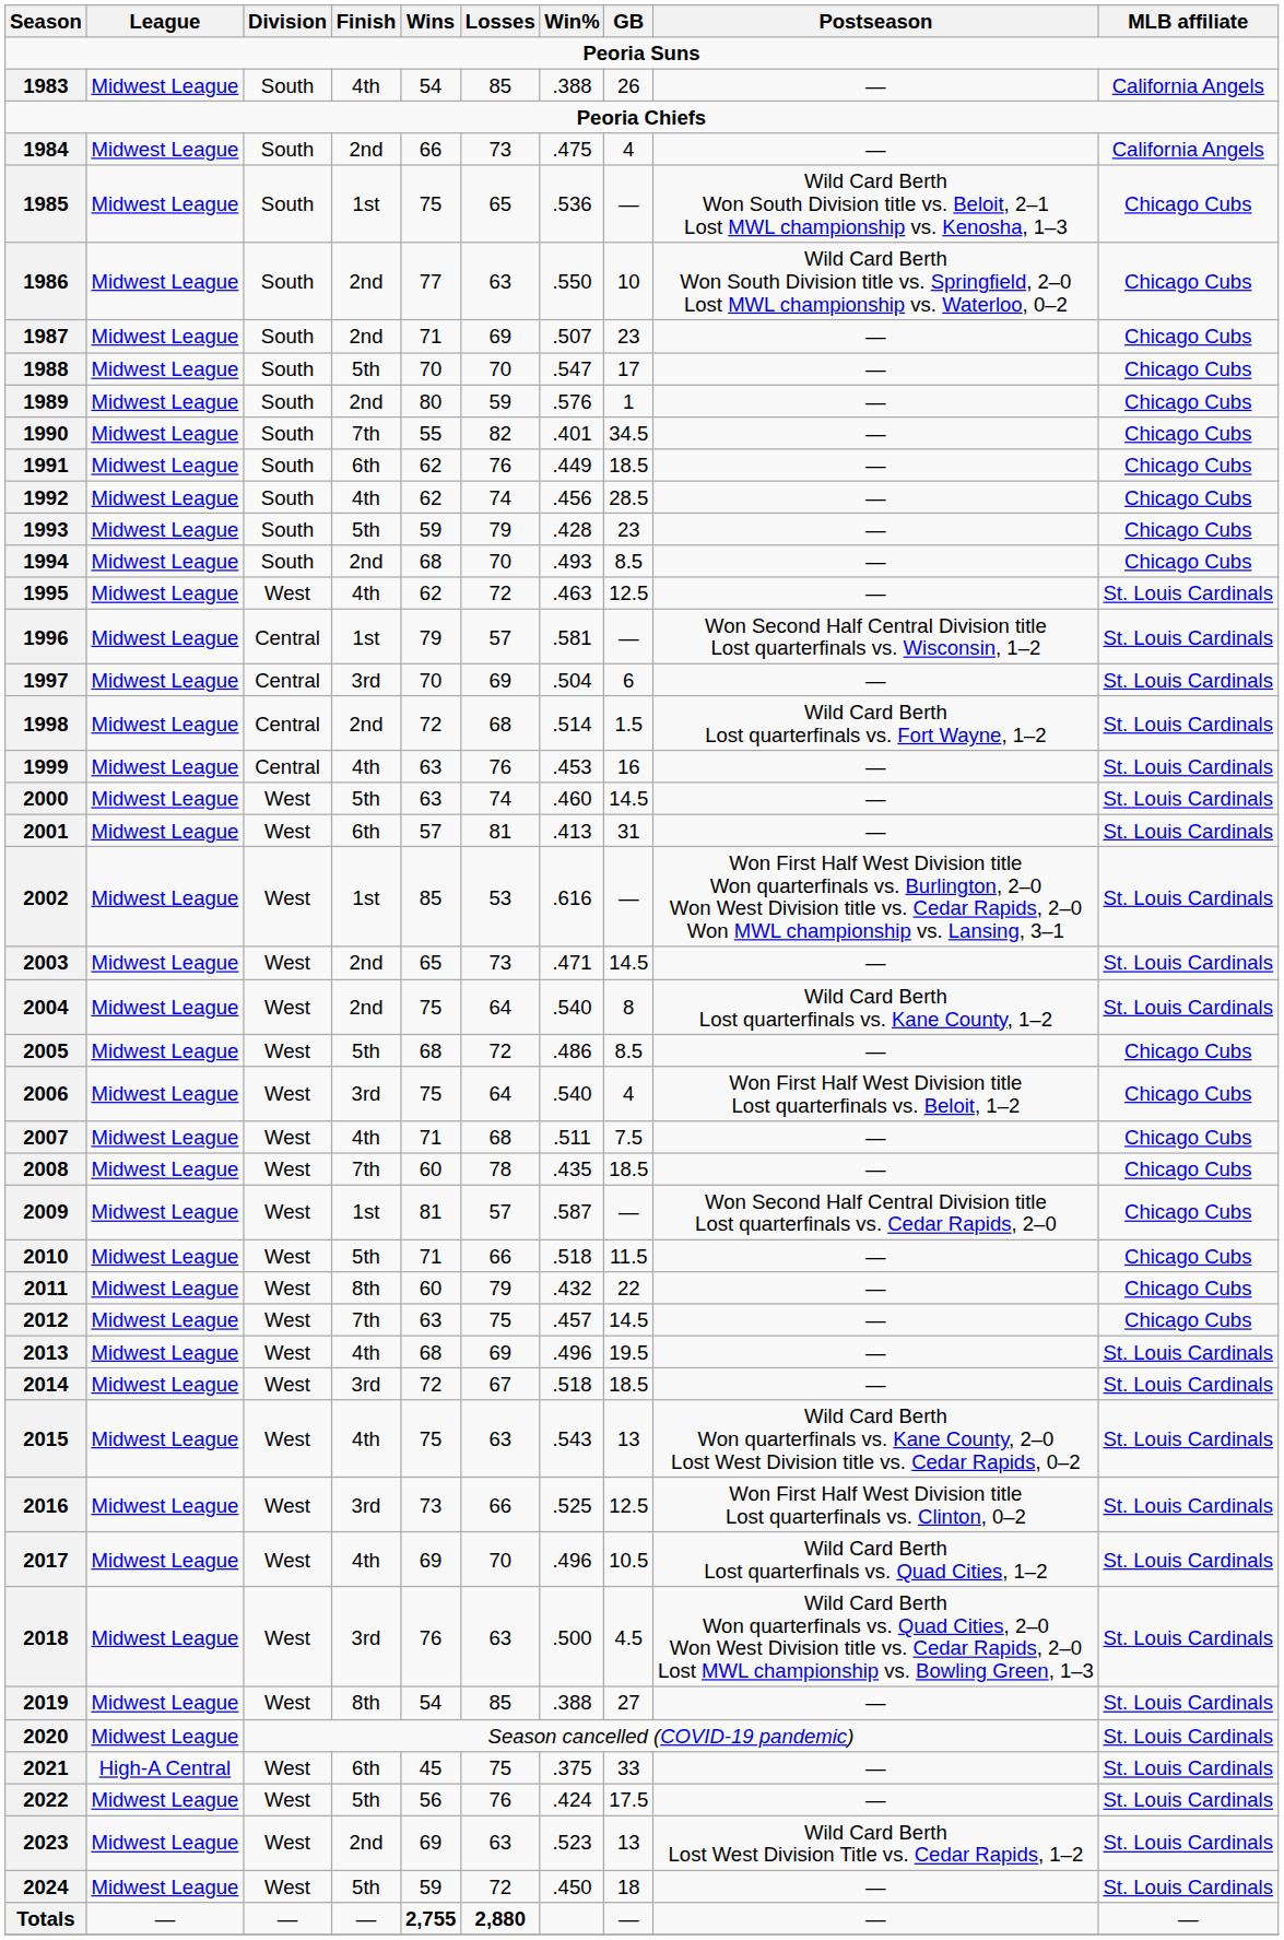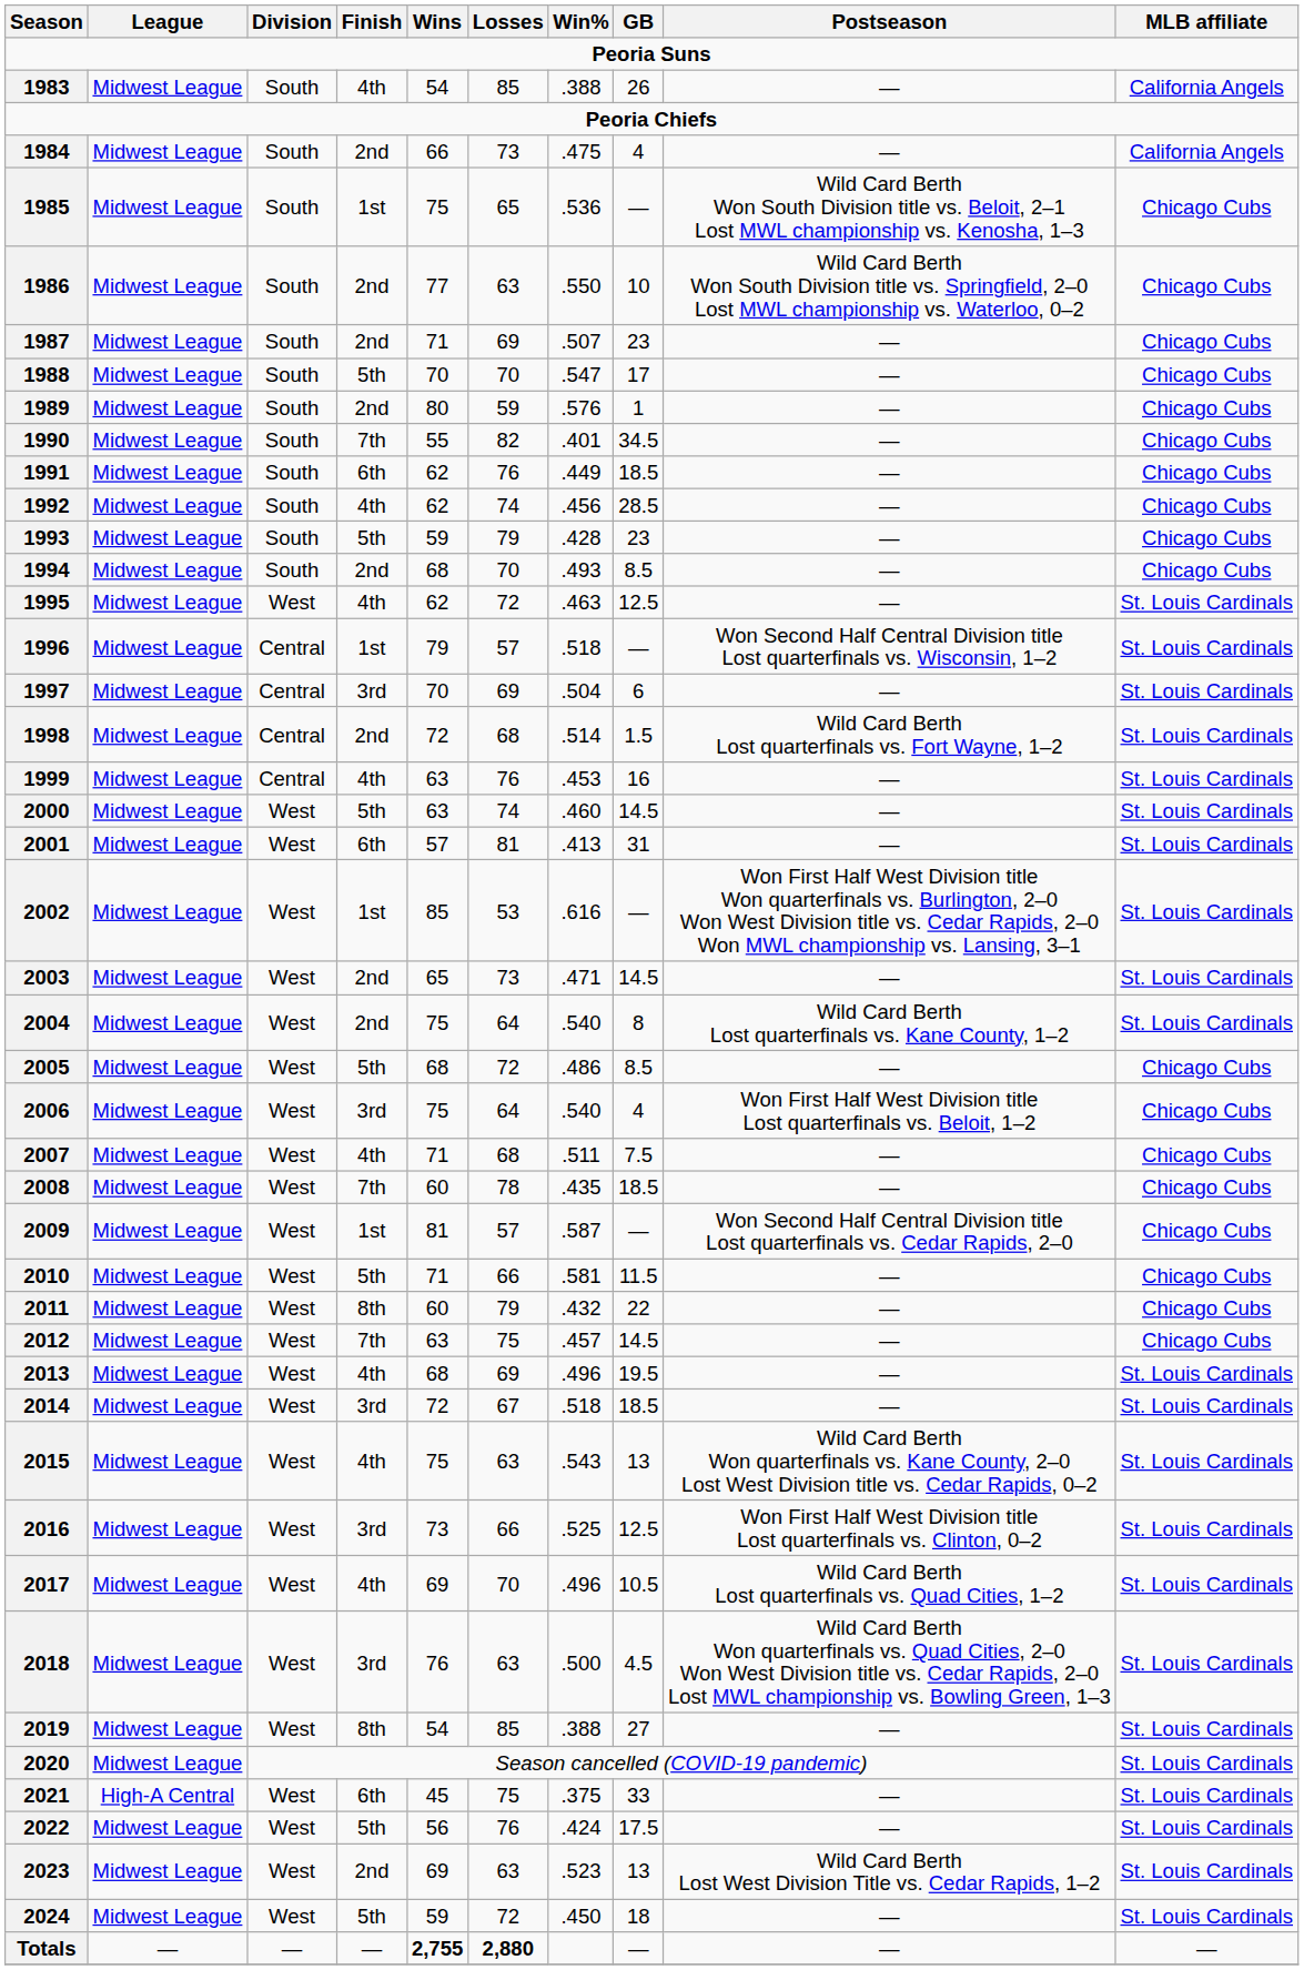1996 | Win%: .581 -> .518
2010 | Win%: .518 -> .581
